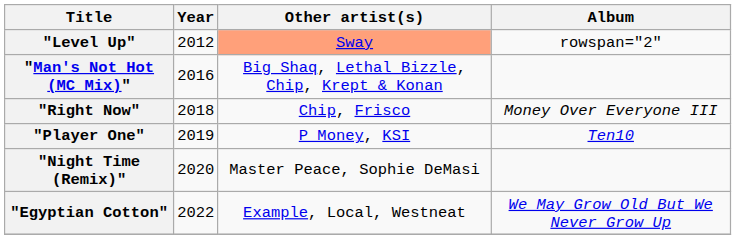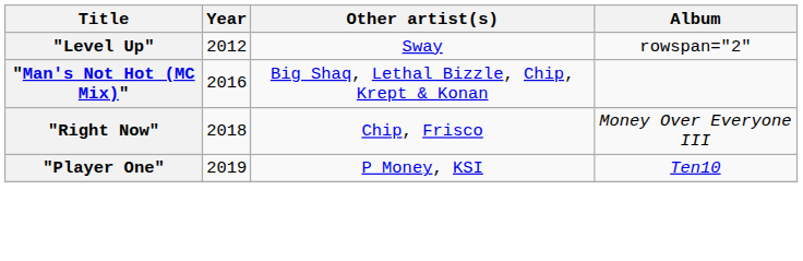"Level Up" | Other artist(s): lightsalmon background -> no background
- row: "Night Time (Remix)" | 2020 | Master Peace, Sophie DeMasi
- row: "Egyptian Cotton" | 2022 | Example, Local, Westneat | We May Grow Old But We Never Grow Up
